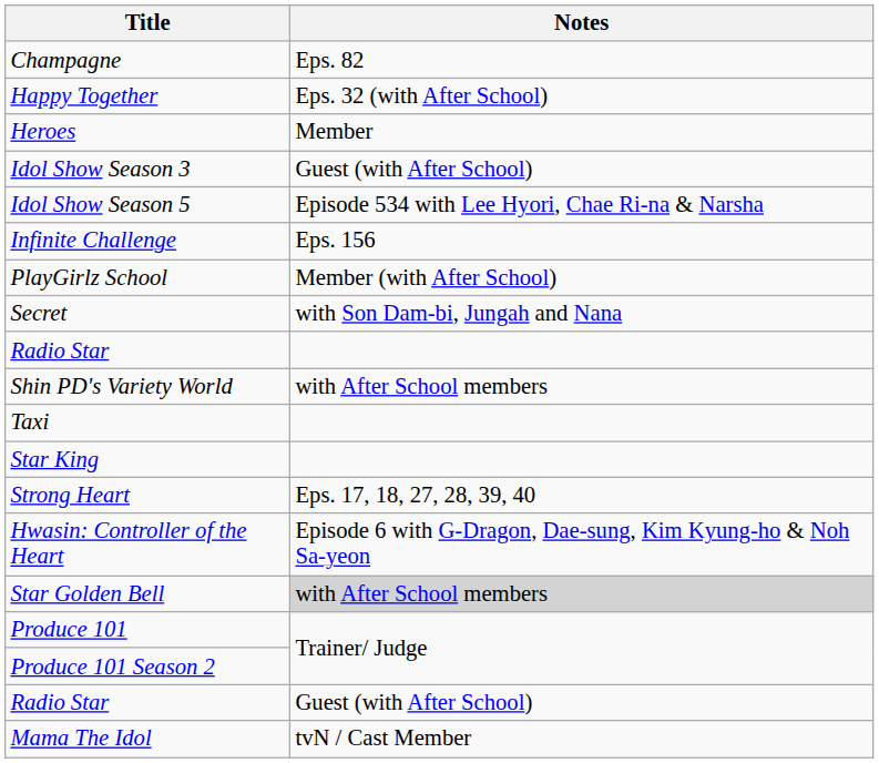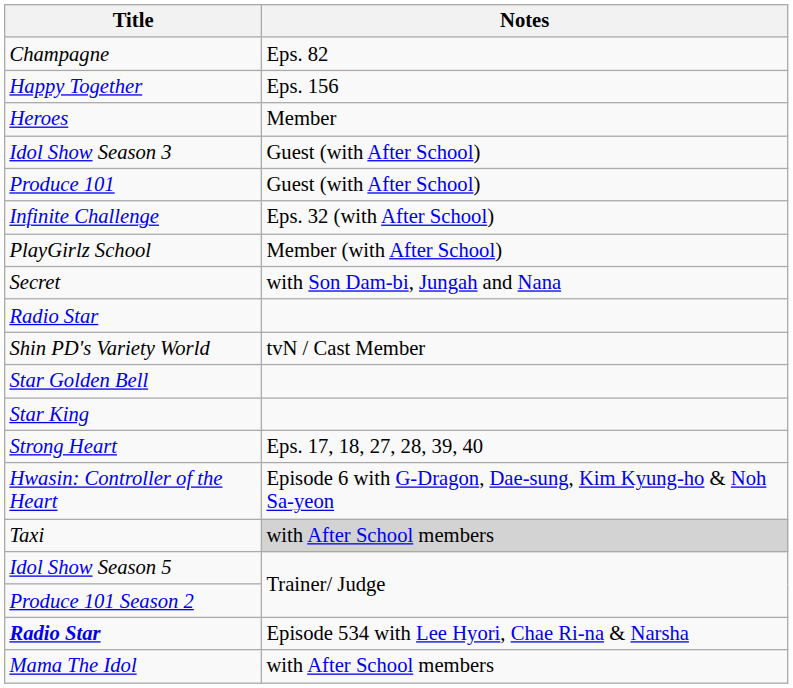row 3 | Notes: Eps. 32 (with After School) -> Eps. 156
row 6 | Title: Idol Show Season 5 -> Produce 101
row 6 | Notes: Episode 534 with Lee Hyori, Chae Ri-na & Narsha -> Guest (with After School)
row 7 | Notes: Eps. 156 -> Eps. 32 (with After School)
row 11 | Notes: with After School members -> tvN / Cast Member
row 12 | Title: Taxi -> Star Golden Bell
row 16 | Title: Star Golden Bell -> Taxi
row 17 | Title: Produce 101 -> Idol Show Season 5
row 19 | Title: normal -> bold
row 19 | Notes: Guest (with After School) -> Episode 534 with Lee Hyori, Chae Ri-na & Narsha
row 20 | Notes: tvN / Cast Member -> with After School members
